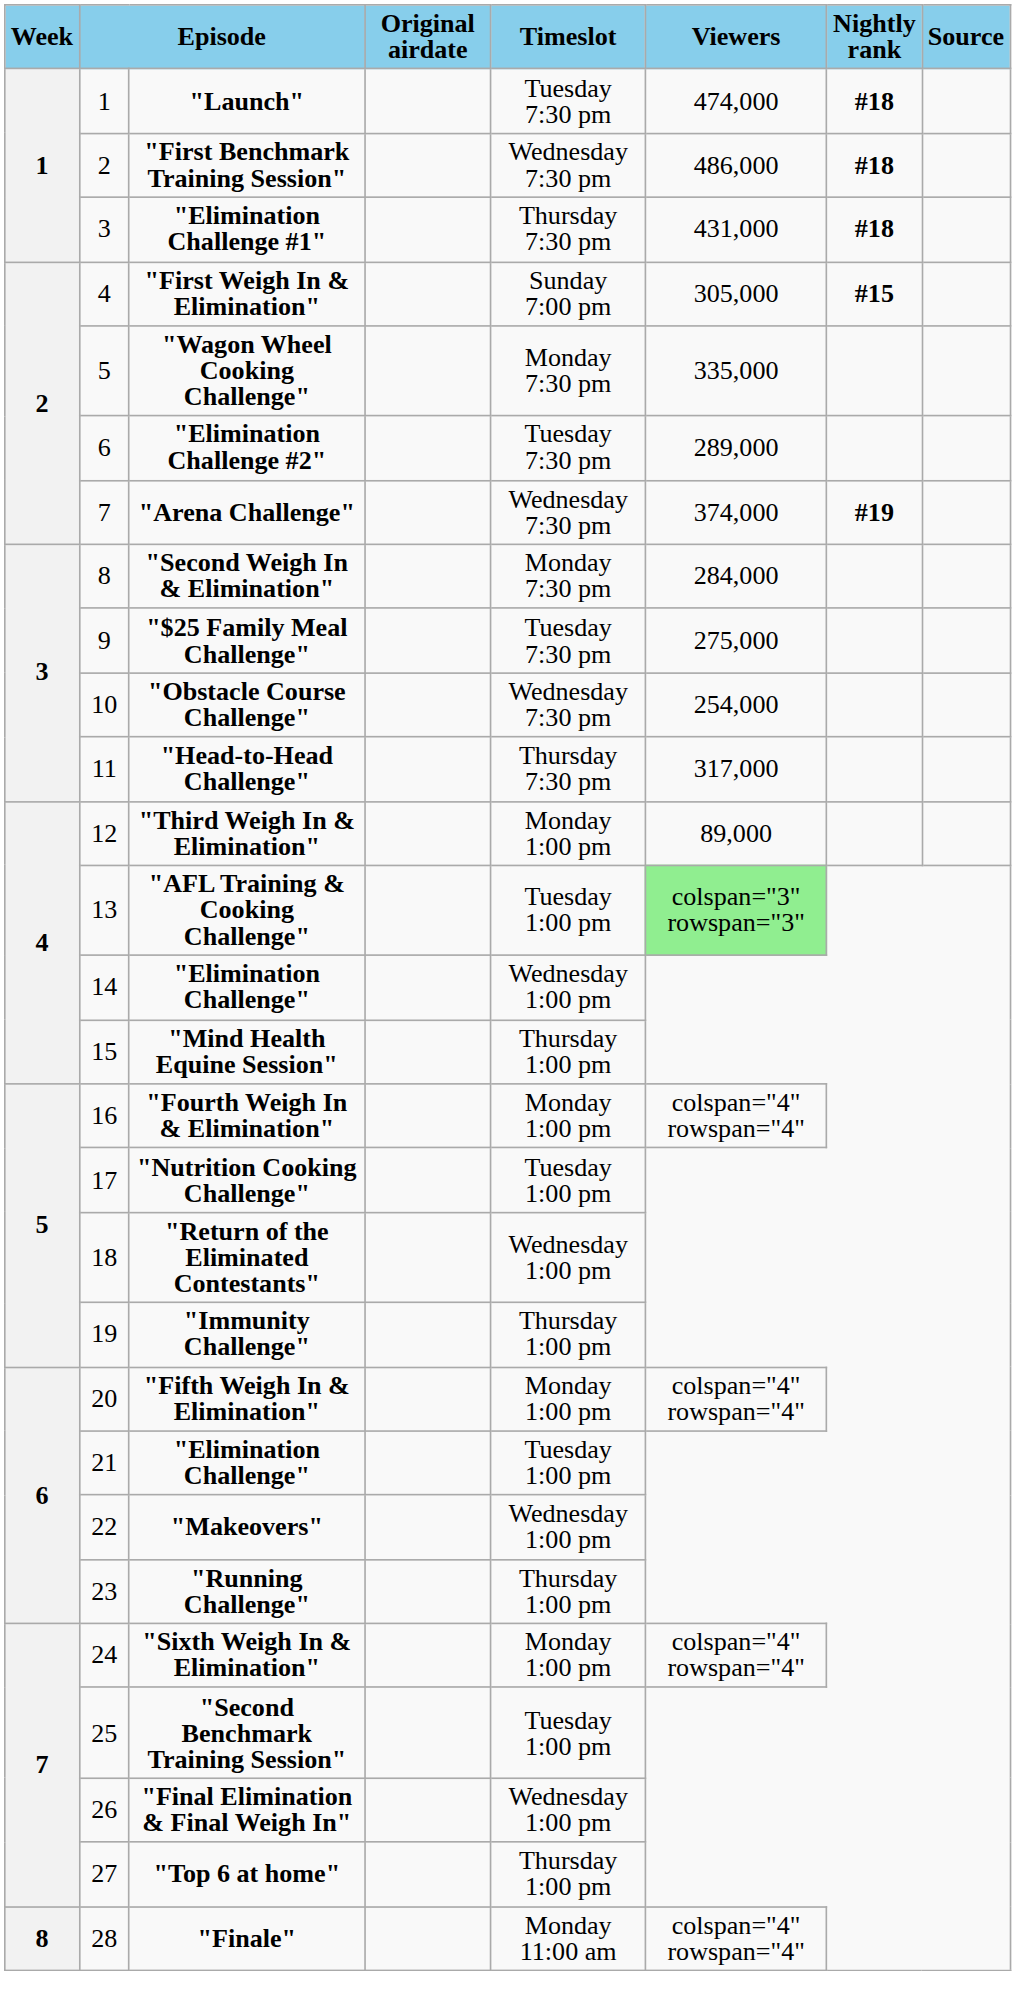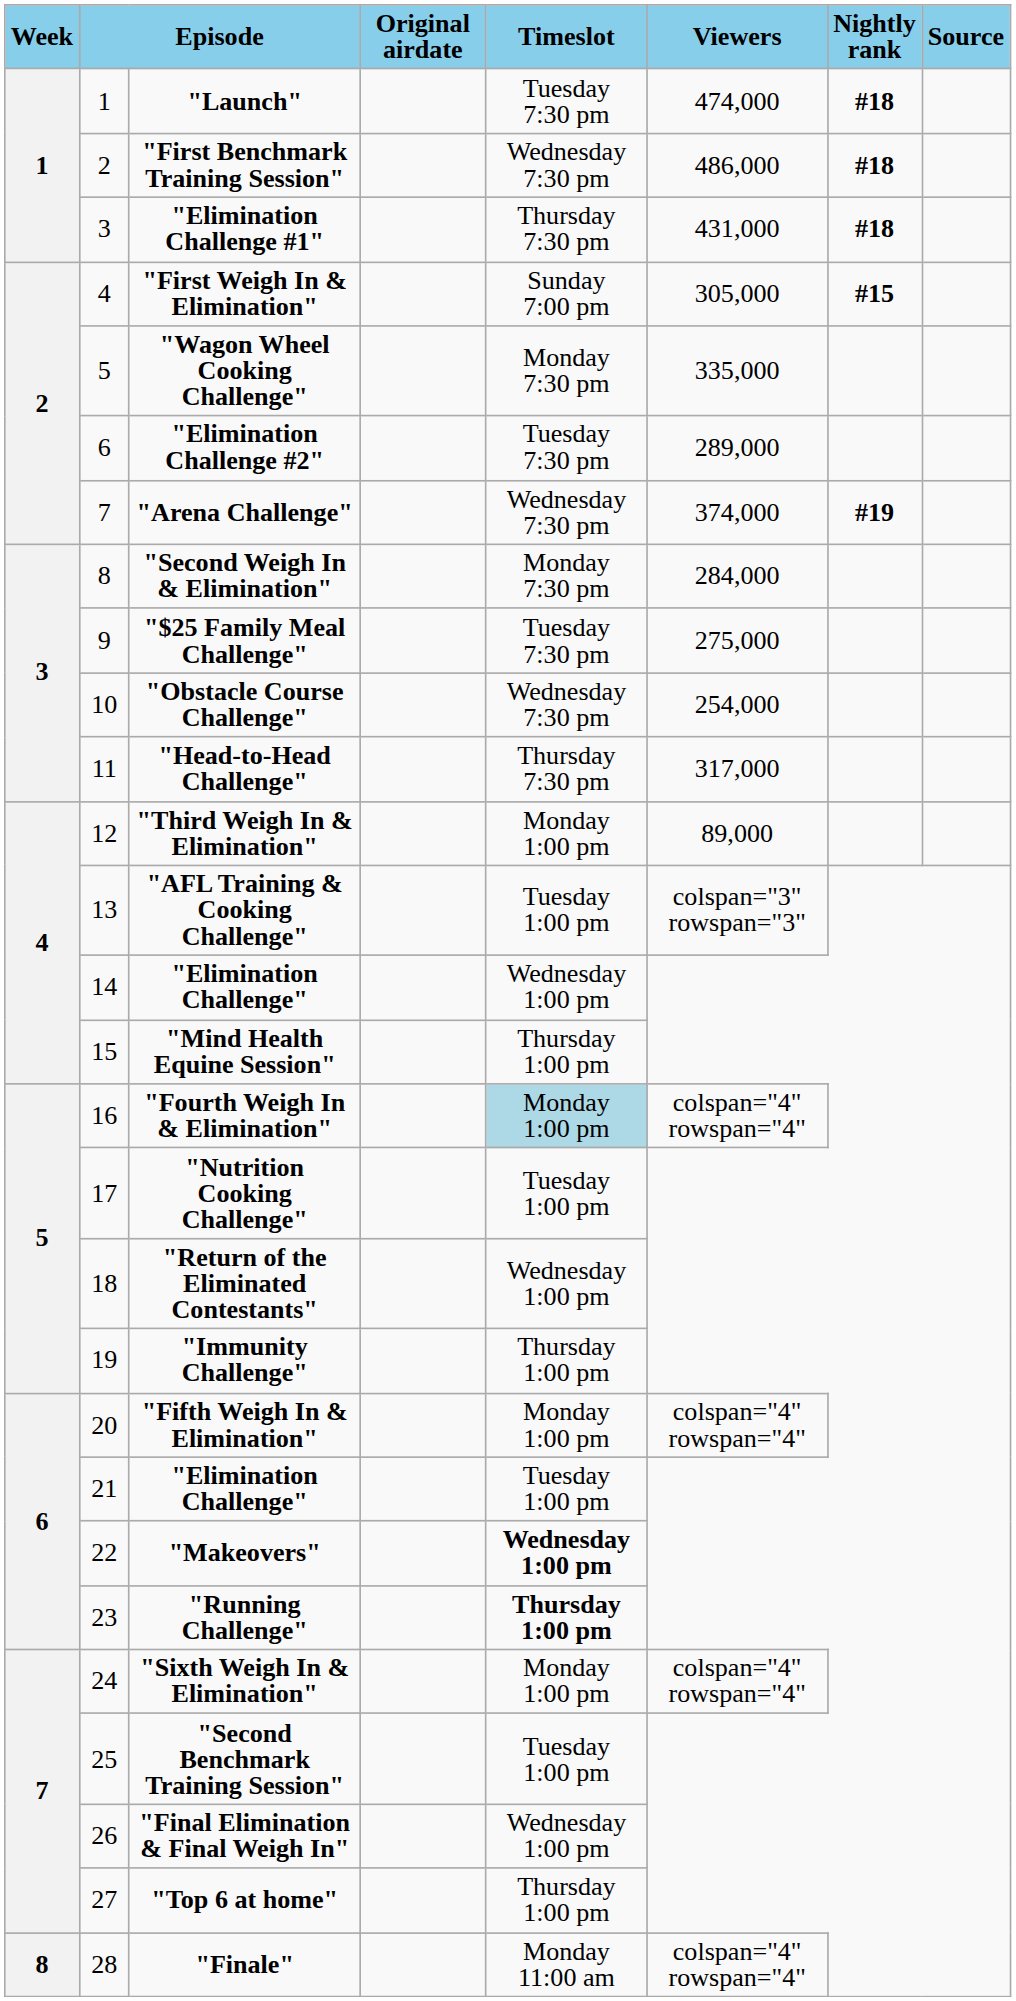"AFL Training & Cooking Challenge" | Viewers: lightgreen background -> no background
"Fourth Weigh In & Elimination" | Timeslot: no background -> lightblue background
"Makeovers" | Timeslot: normal -> bold
"Running Challenge" | Timeslot: normal -> bold
